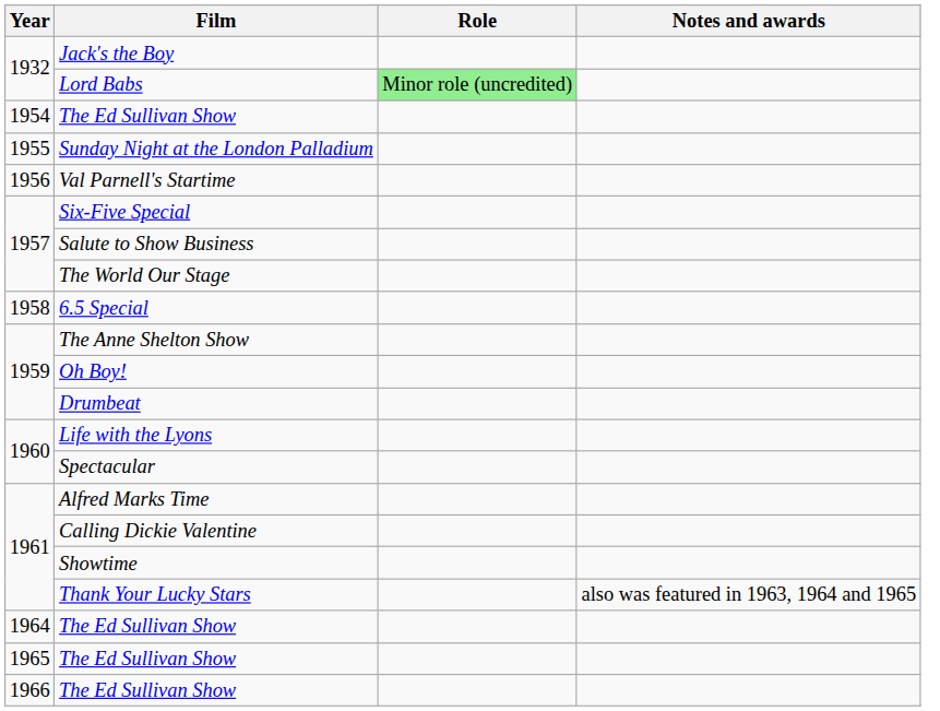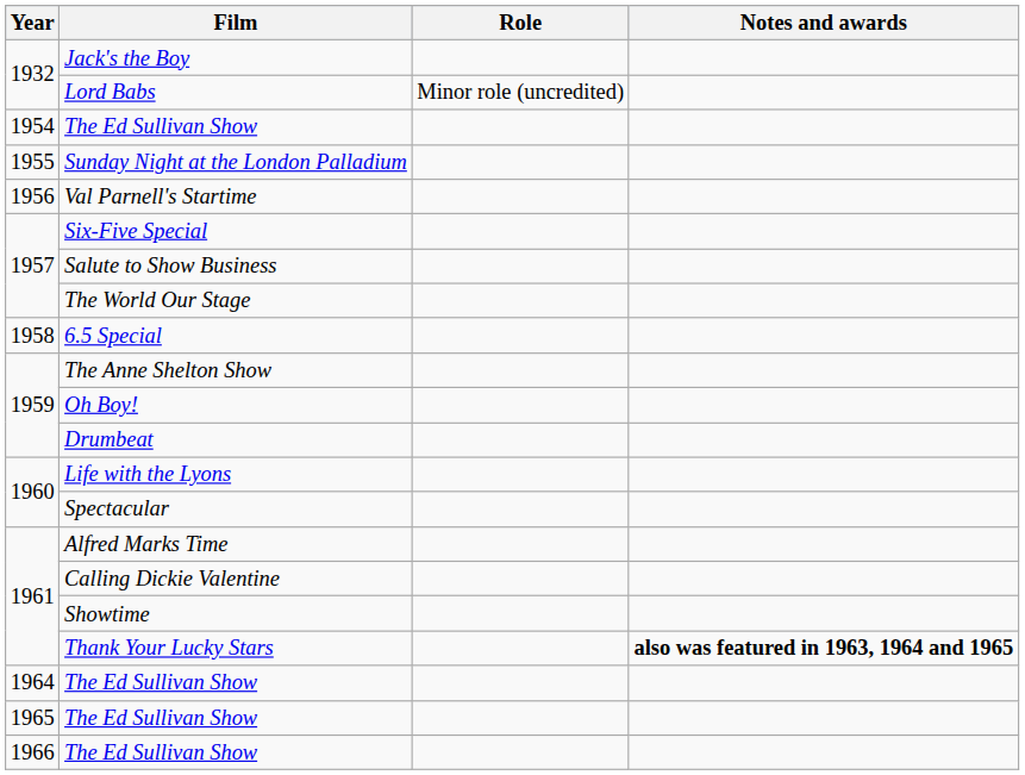Lord Babs | Role: lightgreen background -> no background
Thank Your Lucky Stars | Notes and awards: normal -> bold
